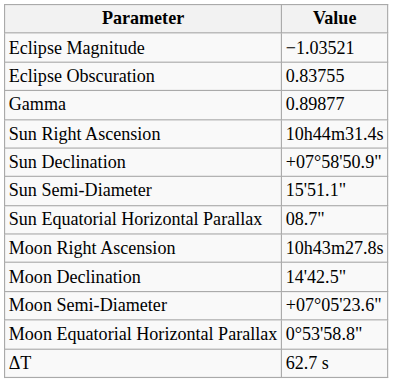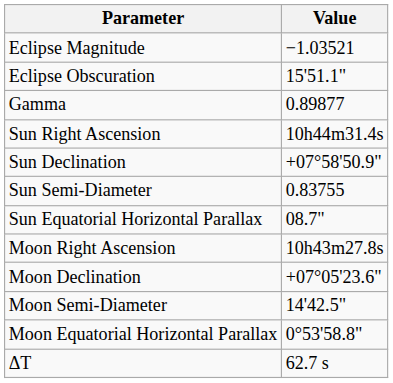Eclipse Obscuration | Value: 0.83755 -> 15'51.1"
Sun Semi-Diameter | Value: 15'51.1" -> 0.83755
Moon Declination | Value: 14'42.5" -> +07°05'23.6"
Moon Semi-Diameter | Value: +07°05'23.6" -> 14'42.5"
